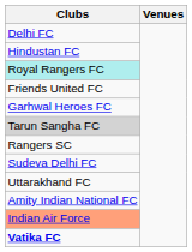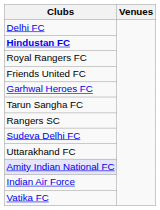Hindustan FC | Clubs: normal -> bold
Royal Rangers FC | Clubs: paleturquoise background -> no background
Tarun Sangha FC | Clubs: lightgrey background -> no background
Amity Indian National FC | Clubs: no background -> lavender background
Indian Air Force | Clubs: lightsalmon background -> no background
Vatika FC | Clubs: bold -> normal
